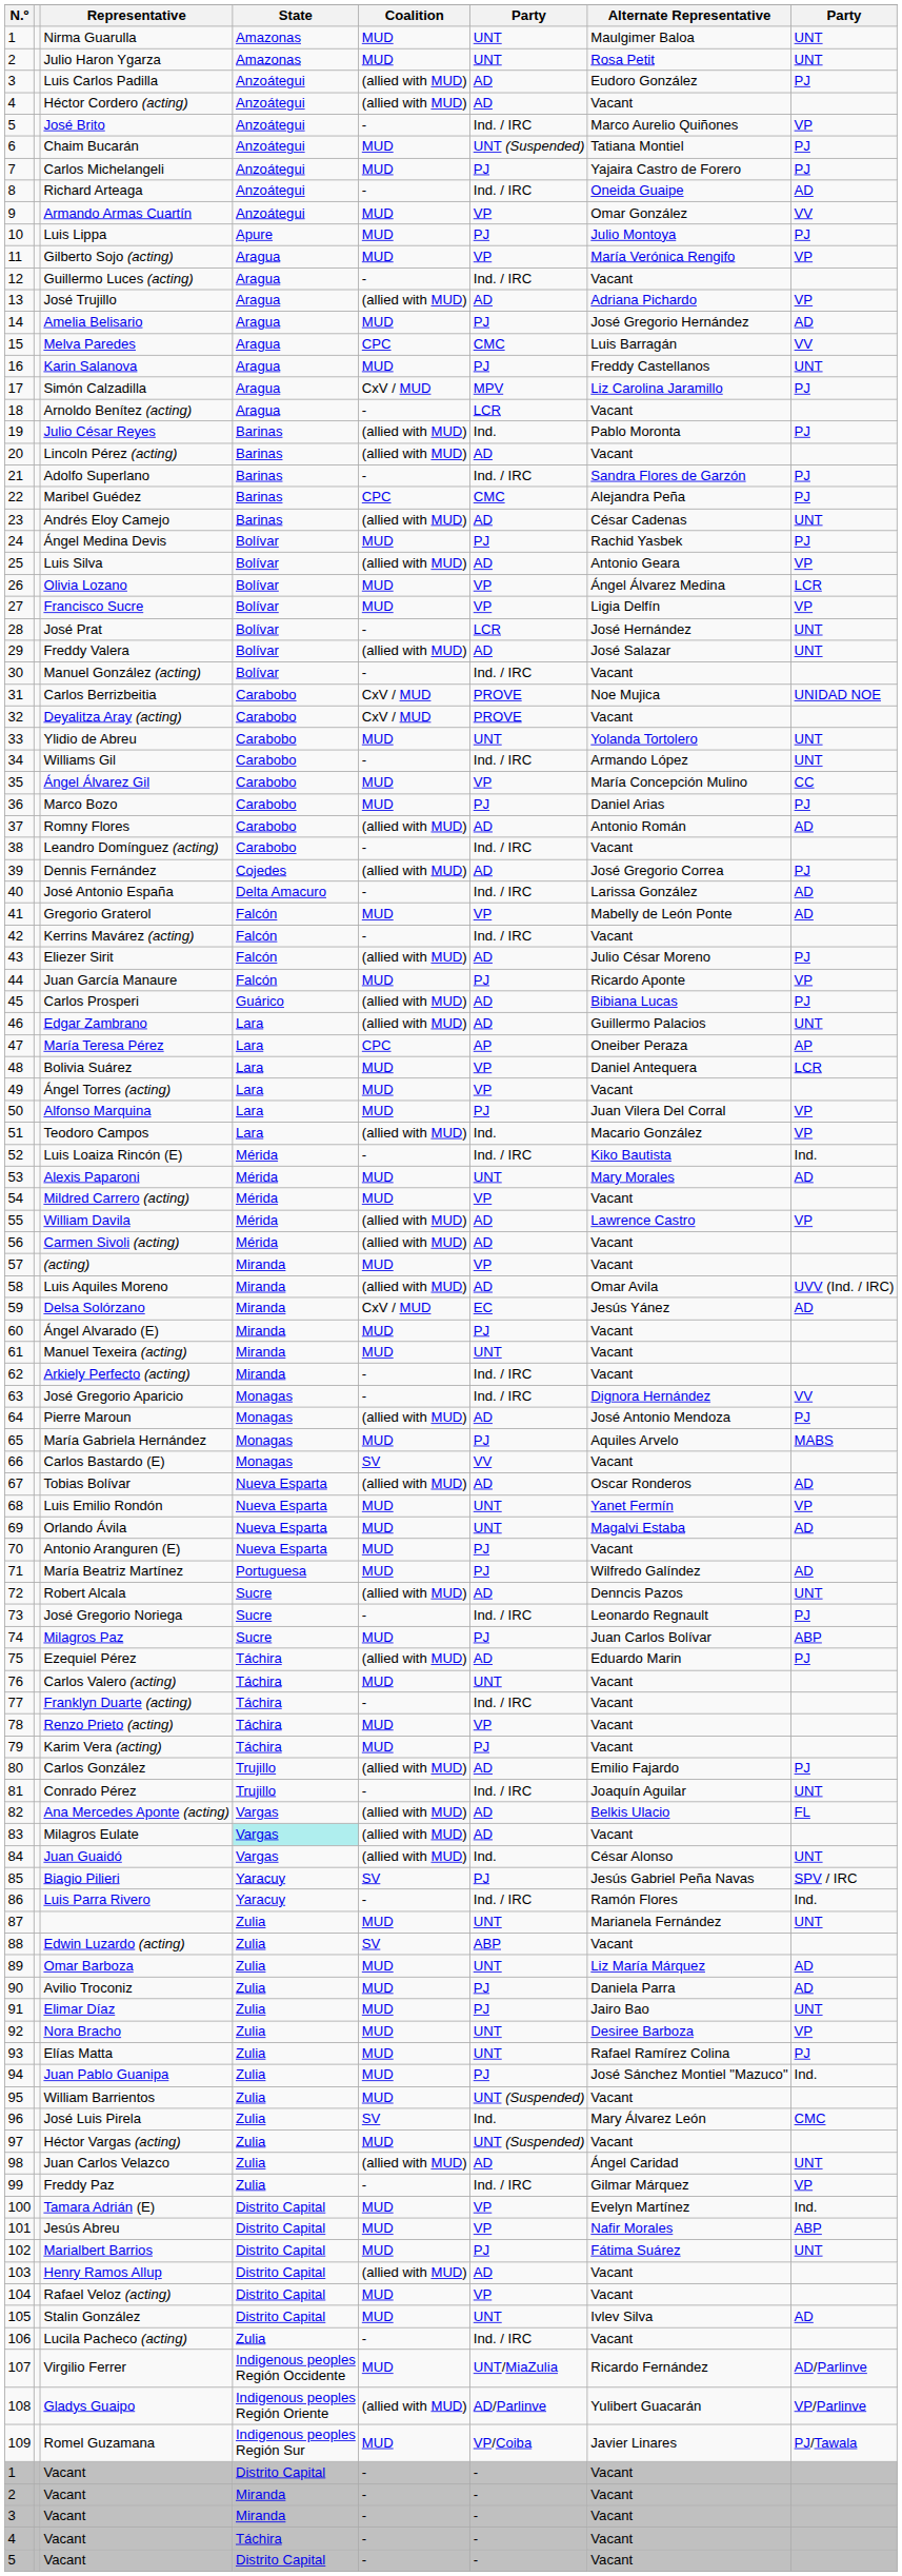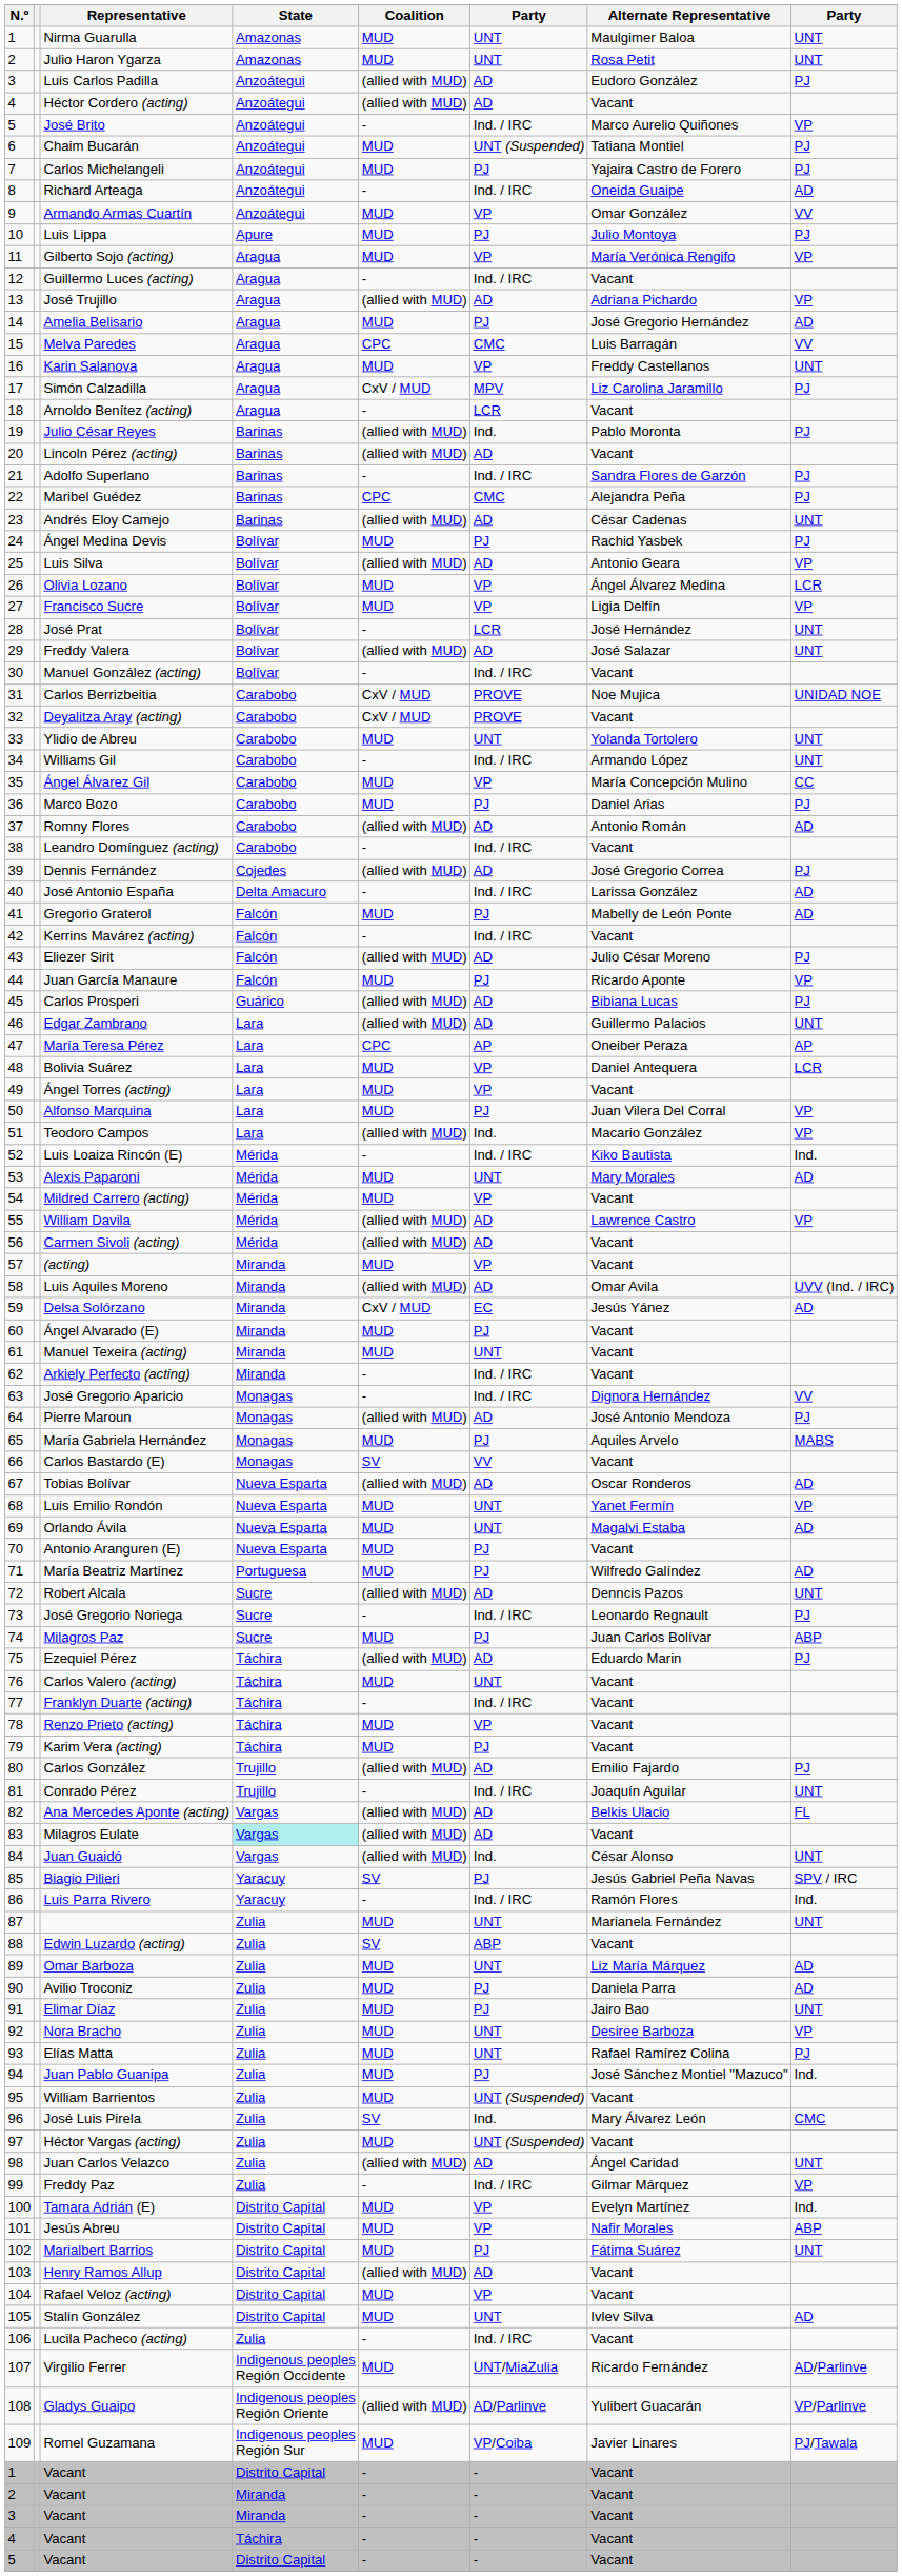Karin Salanova | column 6: PJ -> VP
Gregorio Graterol | column 6: VP -> PJ
